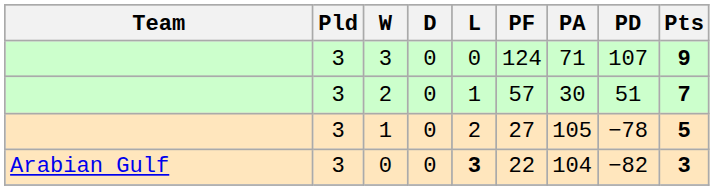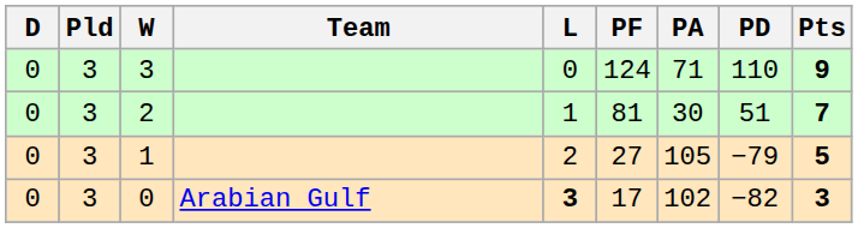columns swapped: Team <-> D
row 2 | PD: 107 -> 110
row 3 | PF: 57 -> 81
row 4 | PD: −78 -> −79
row 5 | PF: 22 -> 17
row 5 | PA: 104 -> 102
